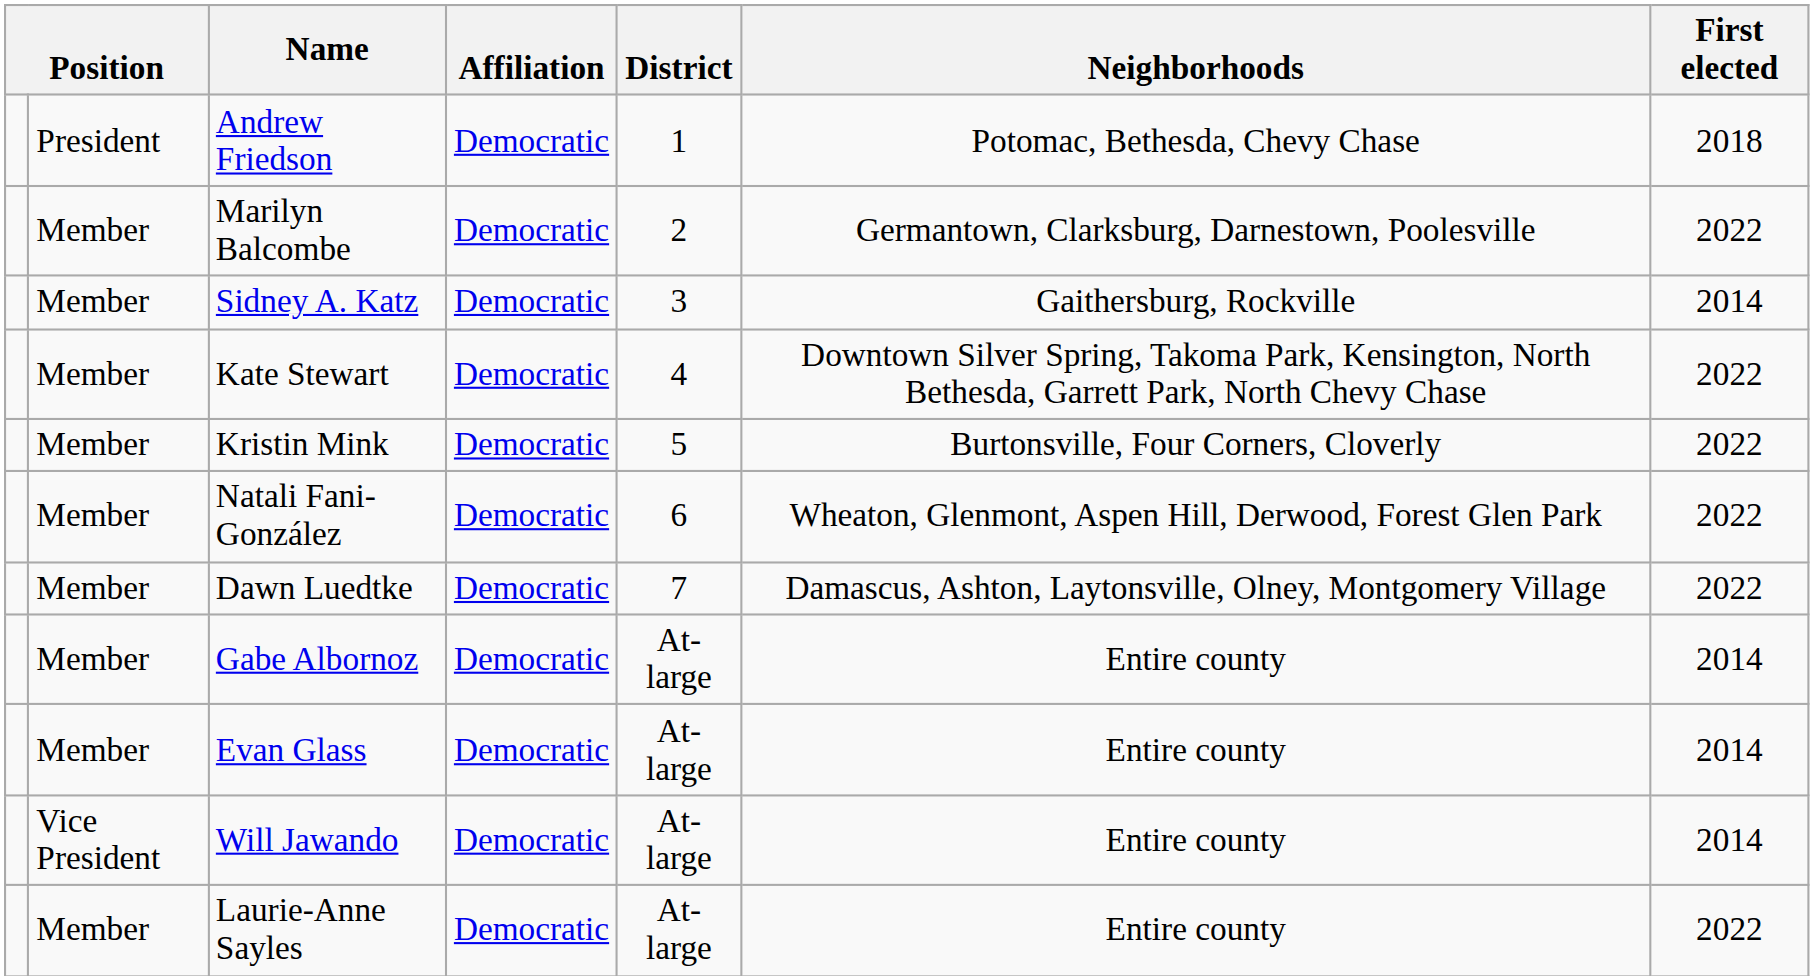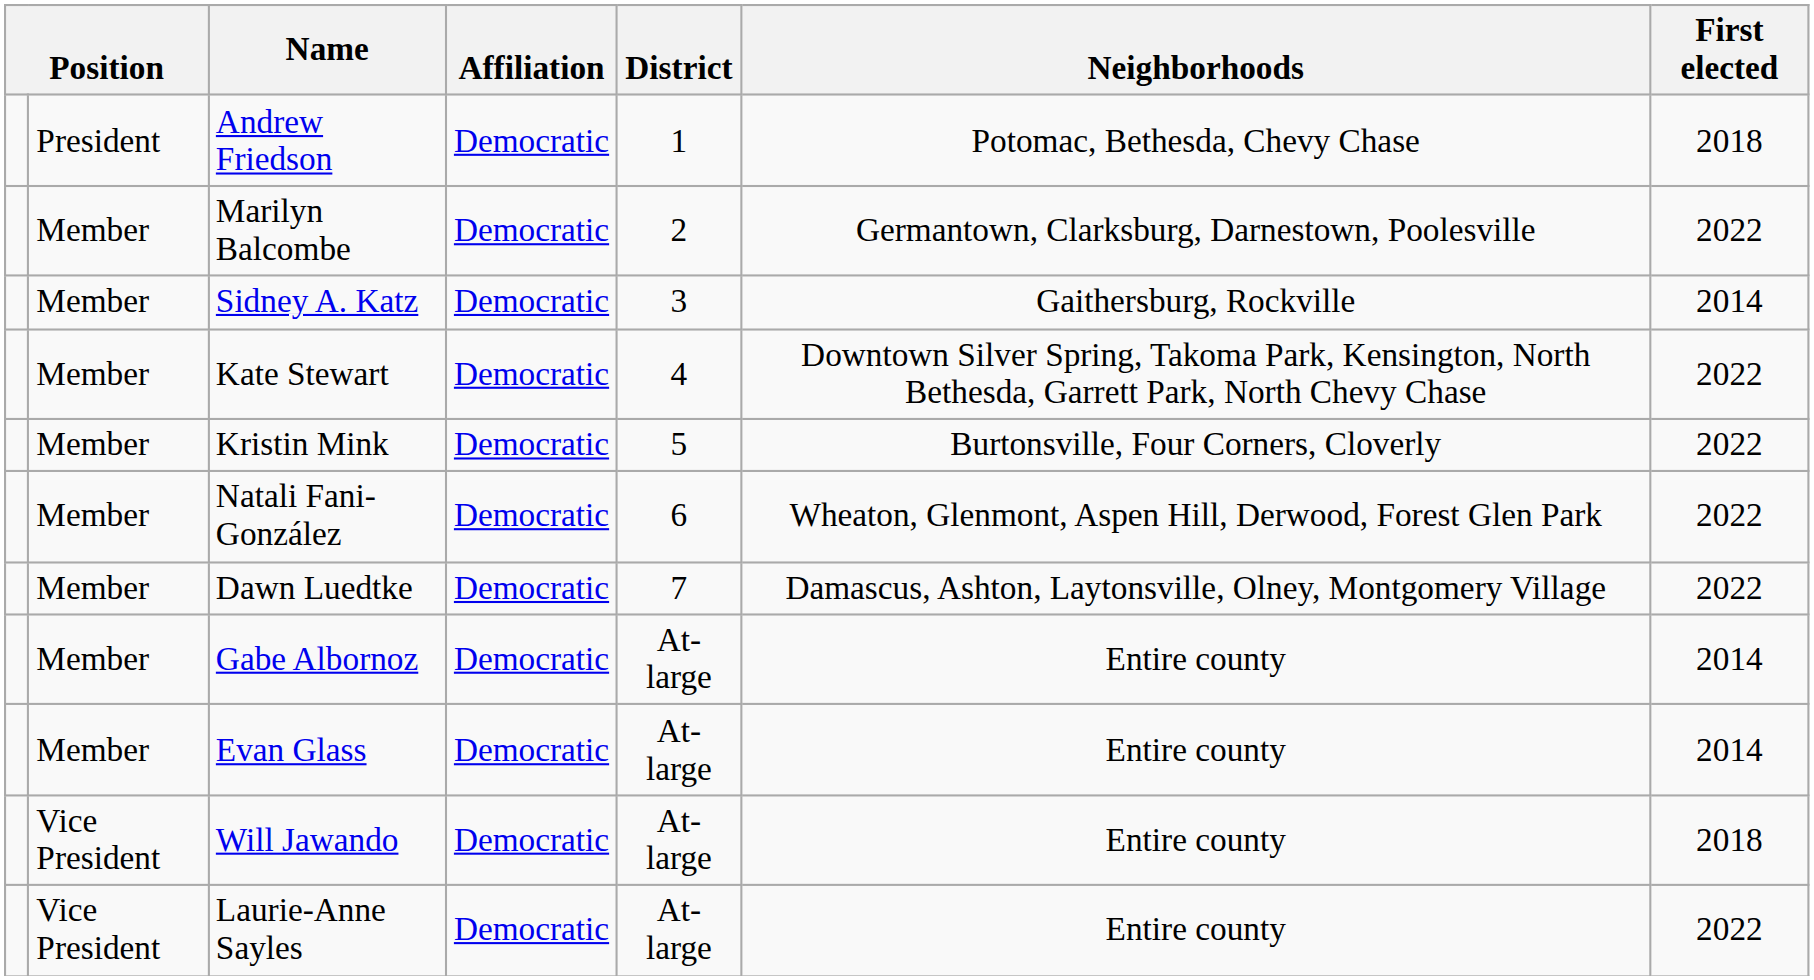Will Jawando | First elected: 2014 -> 2018
Laurie-Anne Sayles | column 2: Member -> Vice President
